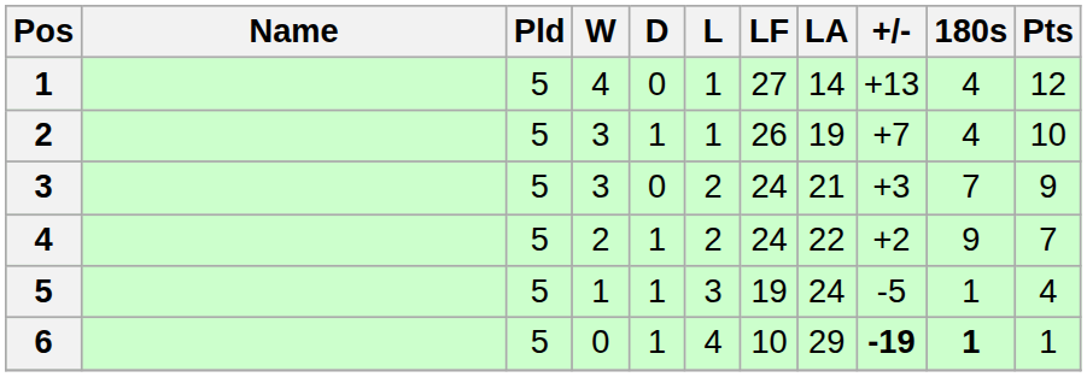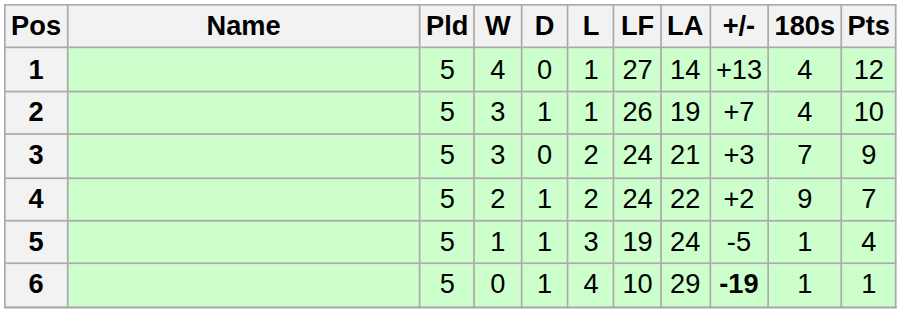6 | 180s: bold -> normal
